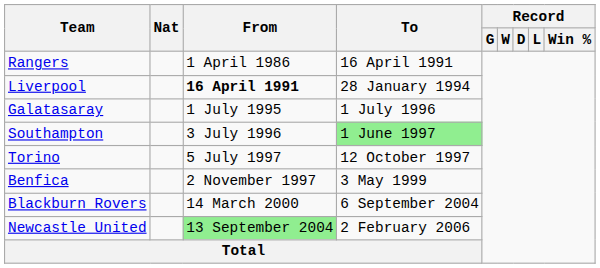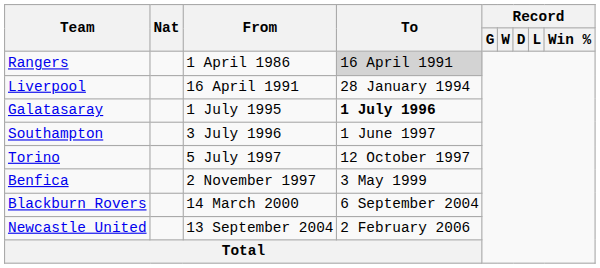Rangers | To: no background -> lightgrey background
Liverpool | From: bold -> normal
Galatasaray | To: normal -> bold
Southampton | To: lightgreen background -> no background
Newcastle United | From: lightgreen background -> no background
